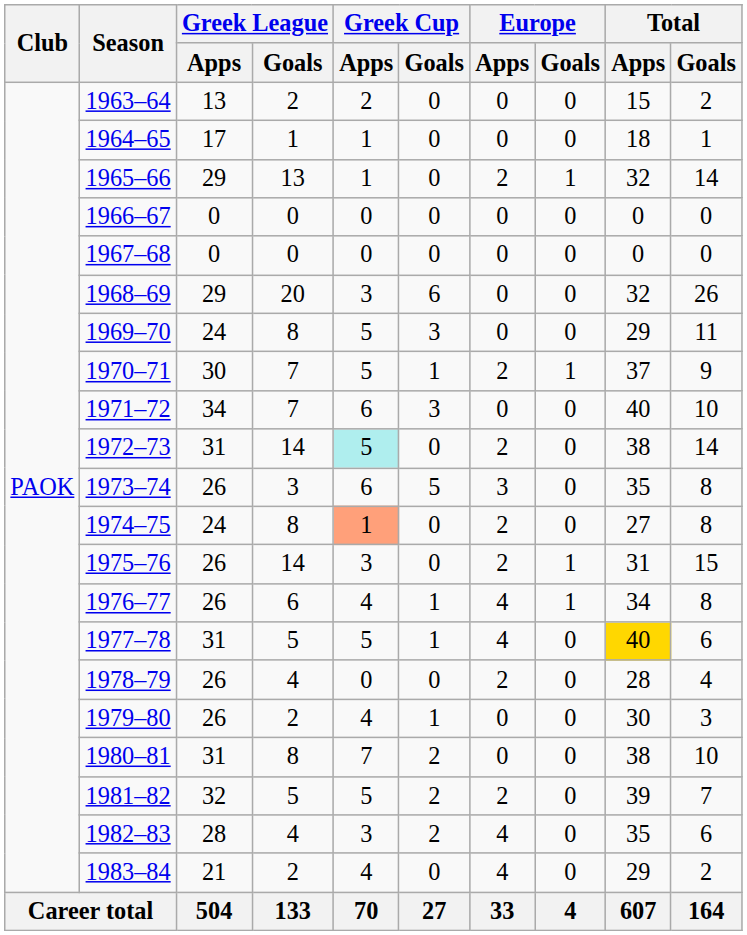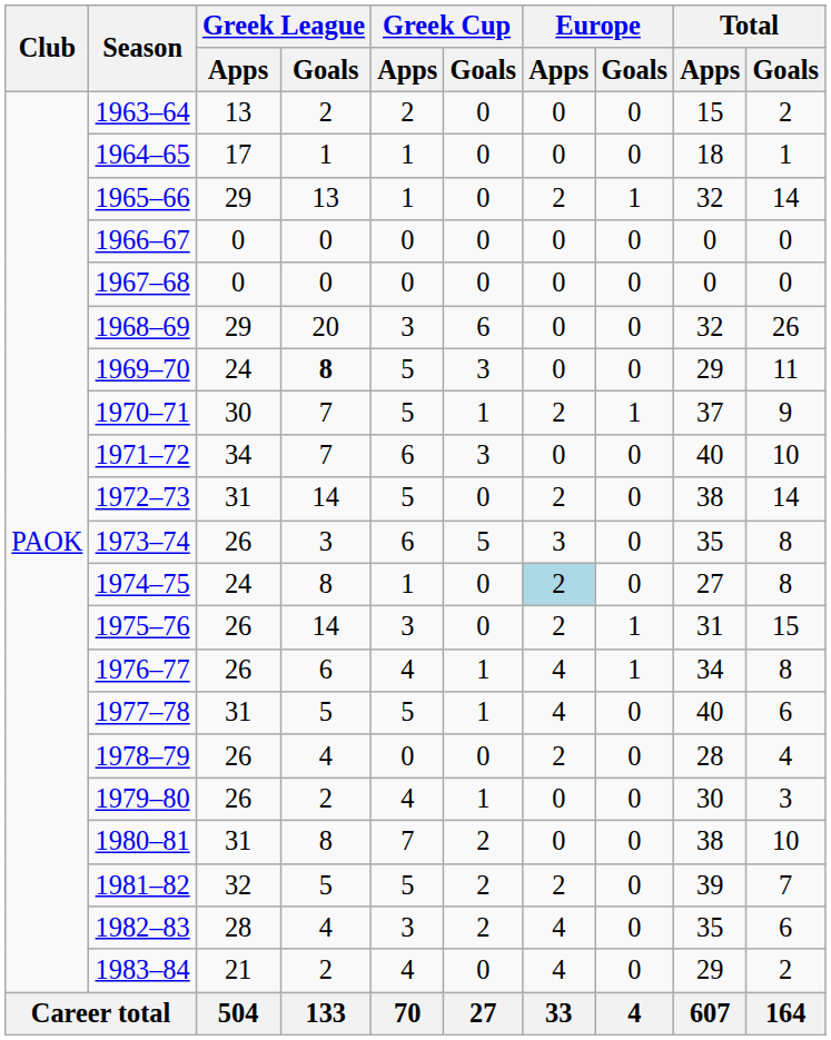1969–70 | Greek League / Goals: normal -> bold
1972–73 | Greek Cup / Apps: paleturquoise background -> no background
1974–75 | Greek Cup / Apps: lightsalmon background -> no background
1974–75 | Europe / Apps: no background -> lightblue background
1977–78 | Total / Apps: gold background -> no background
